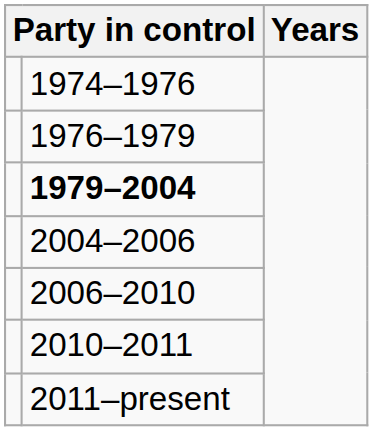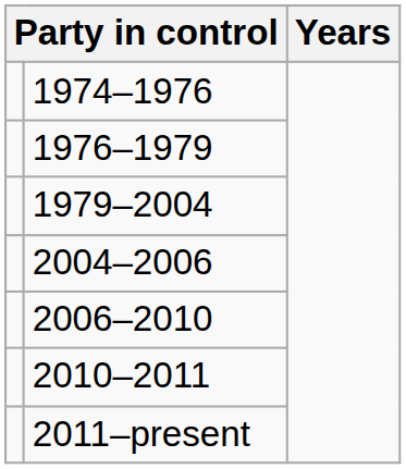1979–2004 | column 2: bold -> normal
